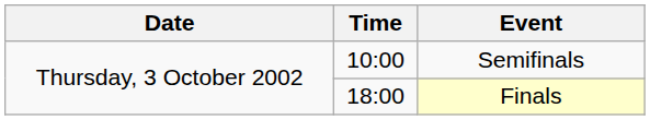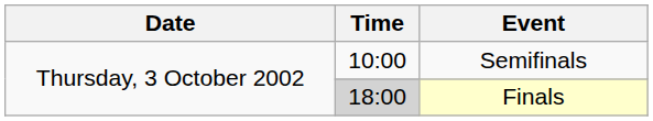Finals | Time: no background -> lightgrey background
